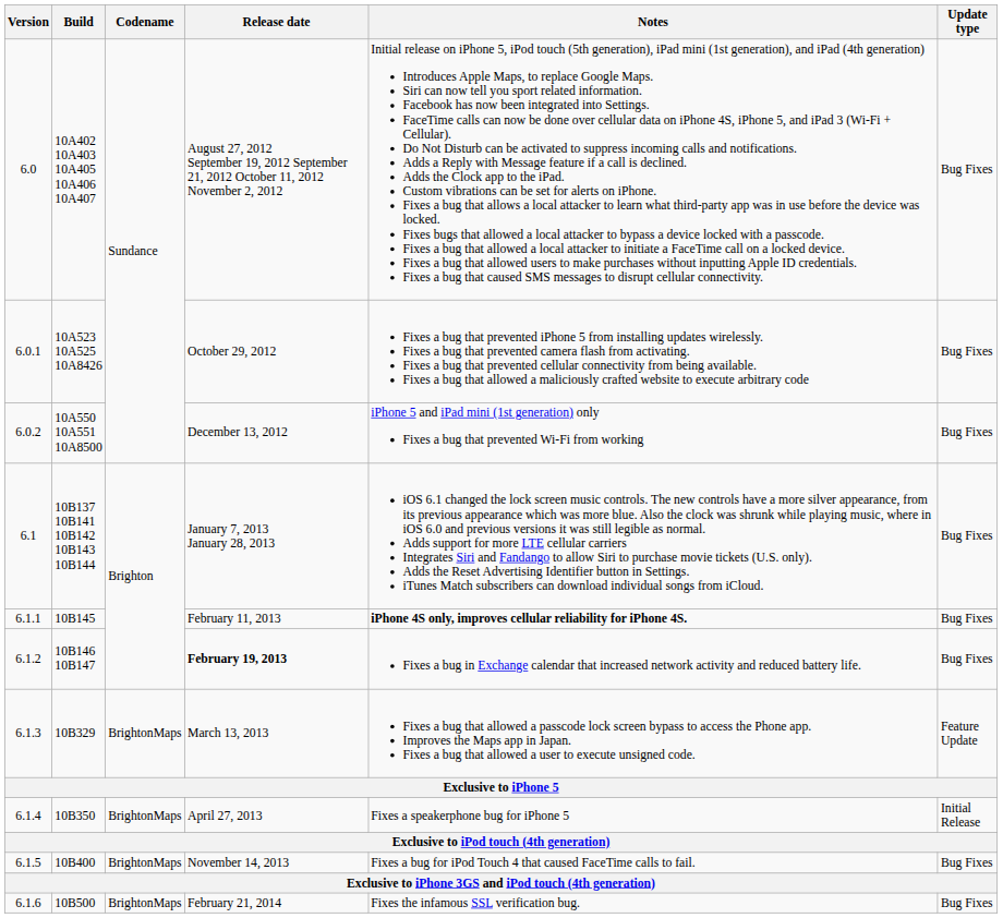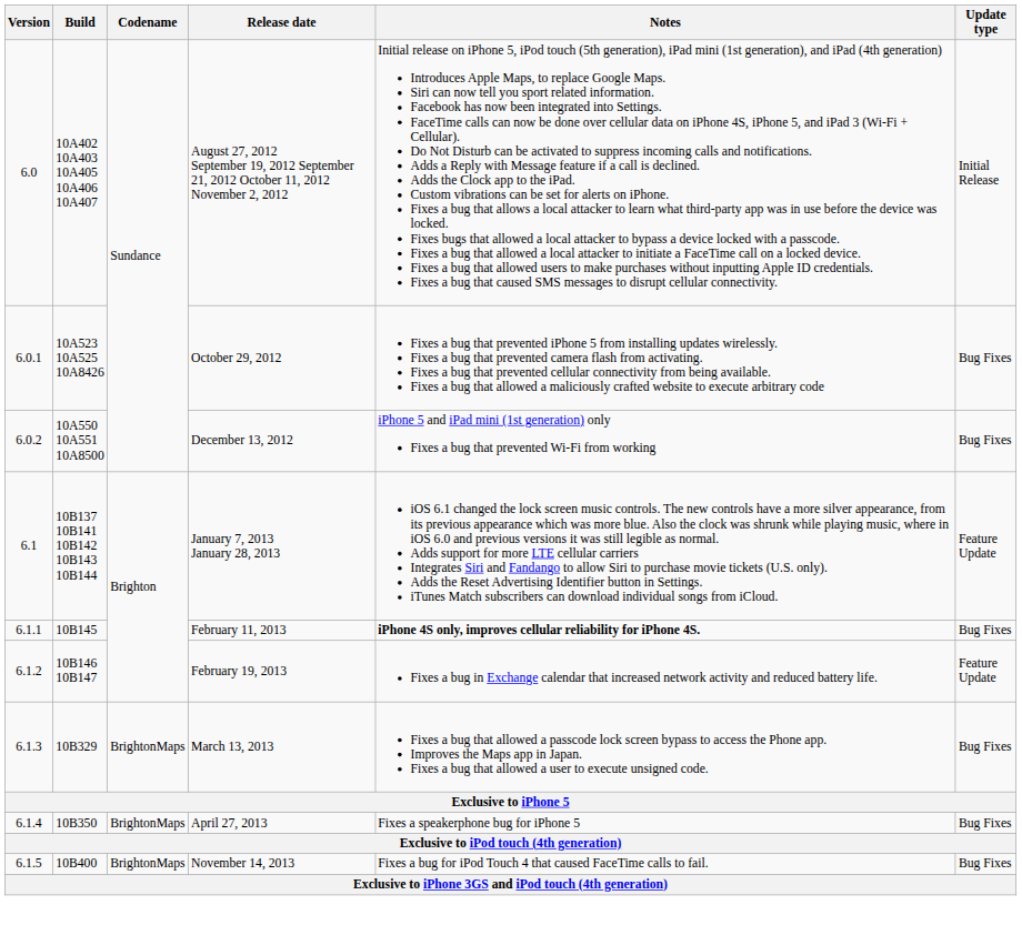10A402 10A403 10A405 10A406 10A407 | Update type: Bug Fixes -> Initial Release
10B137 10B141 10B142 10B143 10B144 | Update type: Bug Fixes -> Feature Update
10B146 10B147 | Release date: bold -> normal
10B146 10B147 | Update type: Bug Fixes -> Feature Update
10B329 | Update type: Feature Update -> Bug Fixes
10B350 | Update type: Initial Release -> Bug Fixes
- row: 6.1.6 | 10B500 | BrightonMaps | February 21, 2014 | Fixes the infamous SSL verification bug. | Bug Fixes
